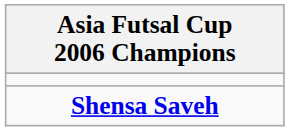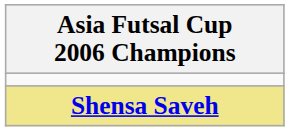row 3 | column 1: no background -> khaki background
